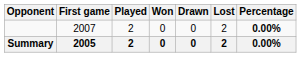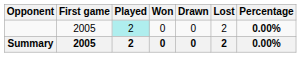row 2 | First game: 2007 -> 2005
row 2 | Played: no background -> paleturquoise background
